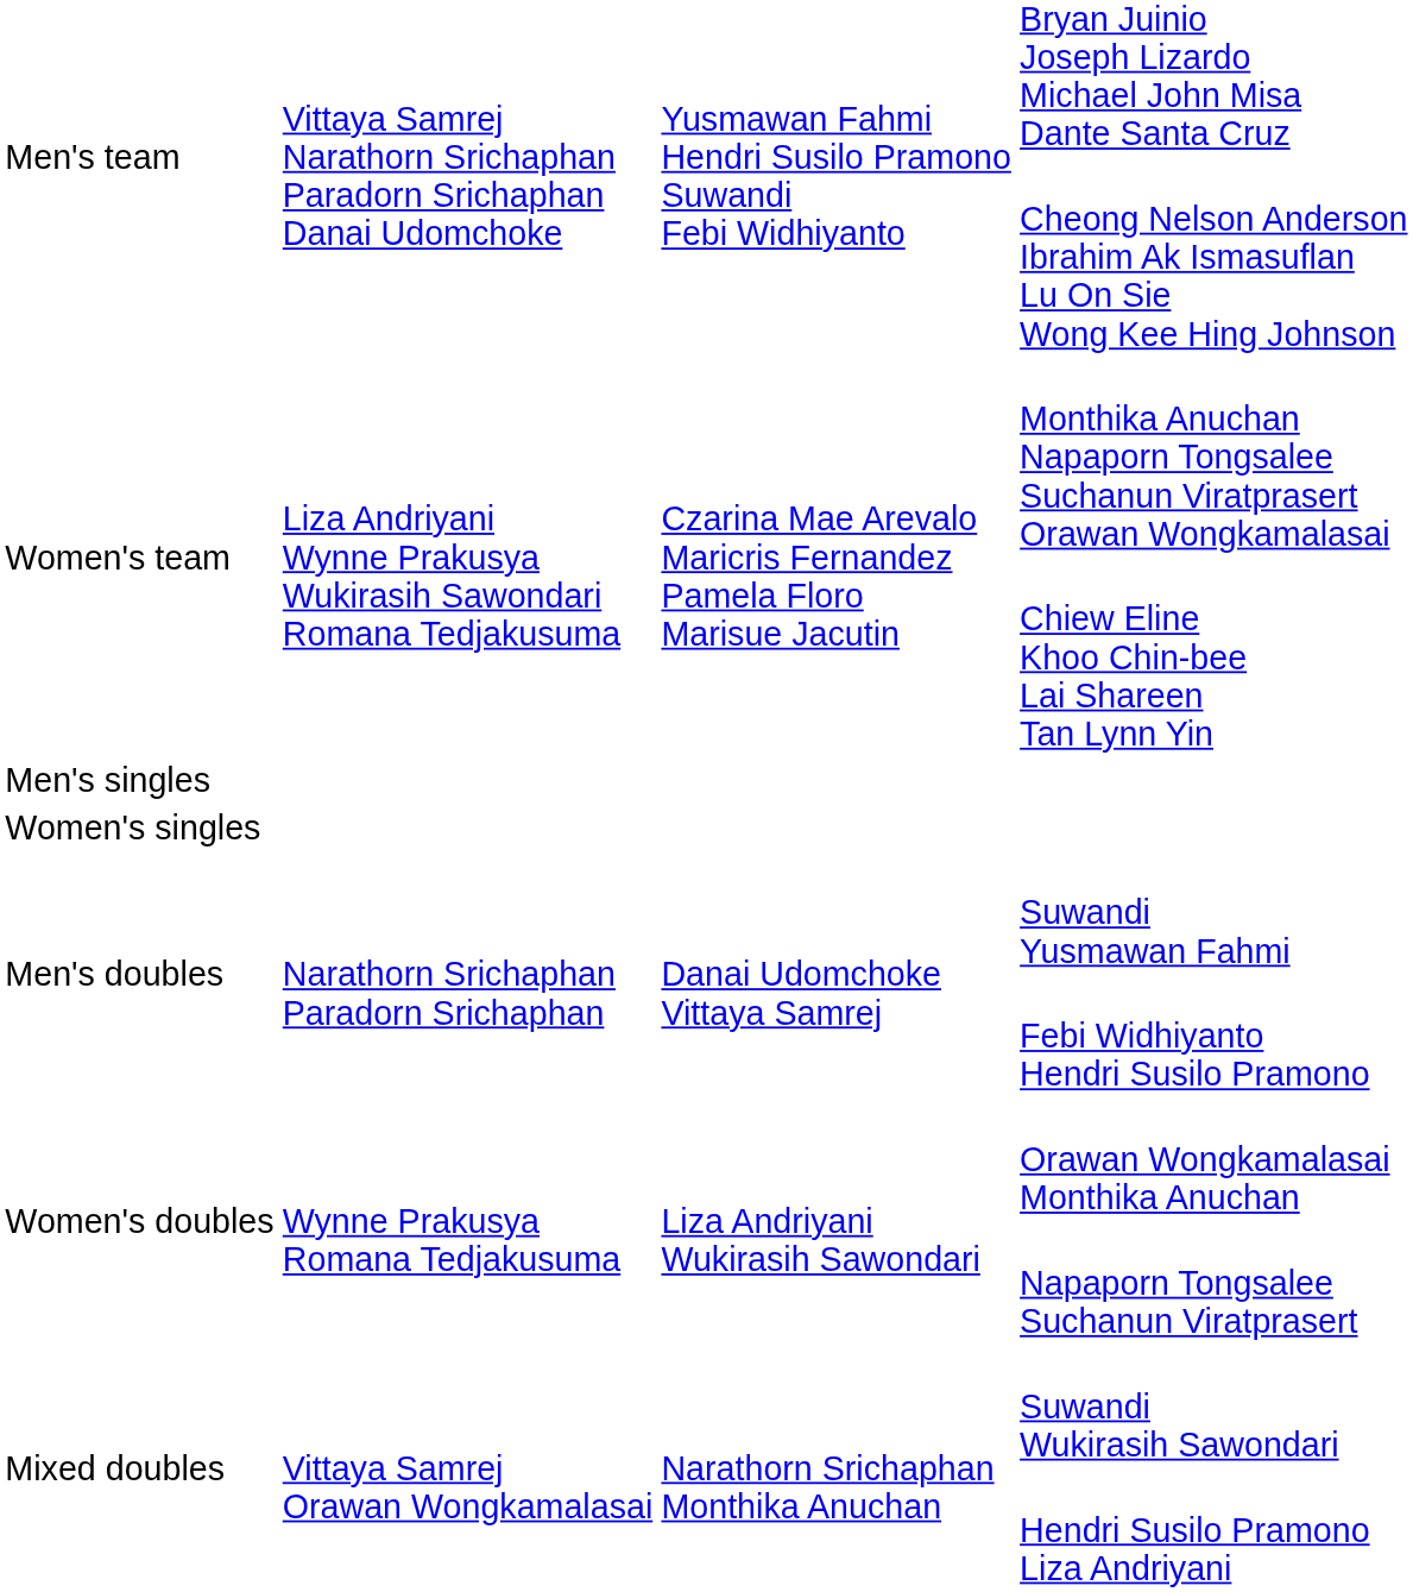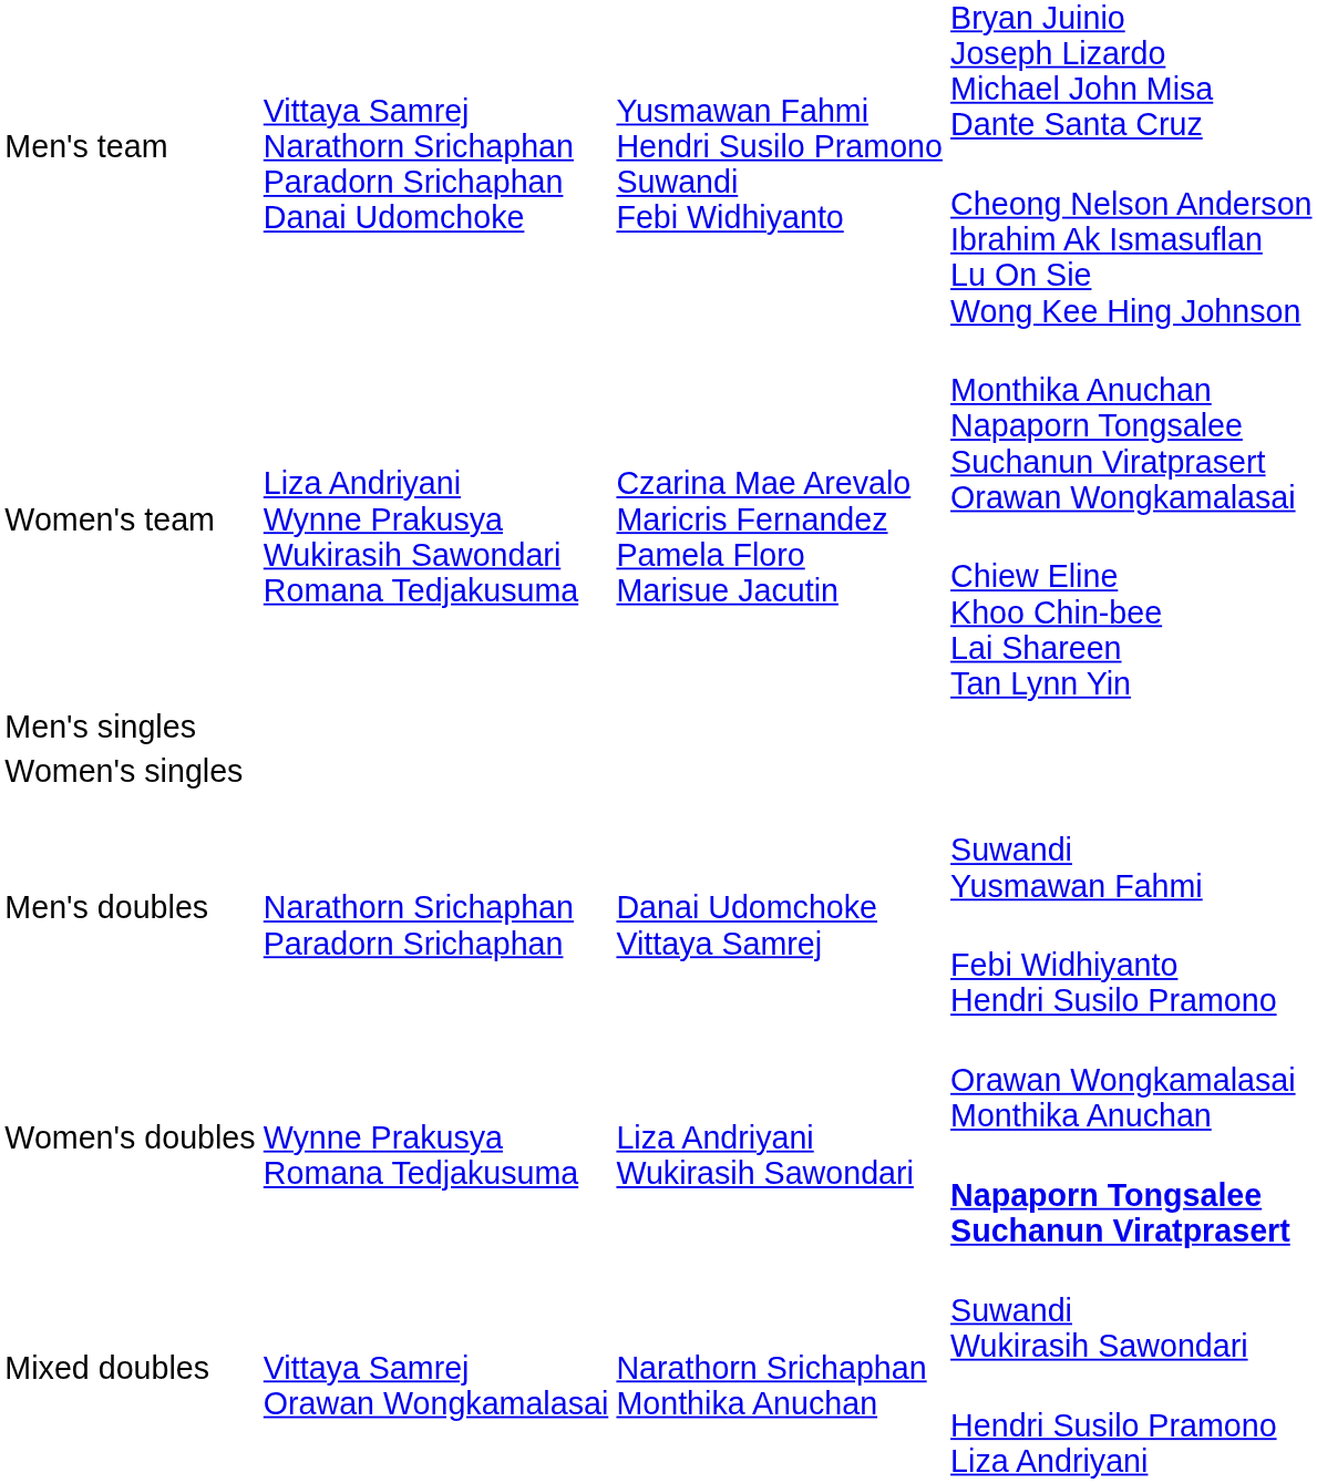Napaporn Tongsalee Suchanun Viratprasert | column 4: normal -> bold
